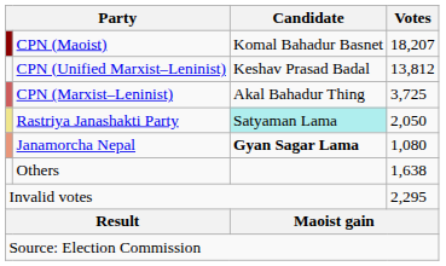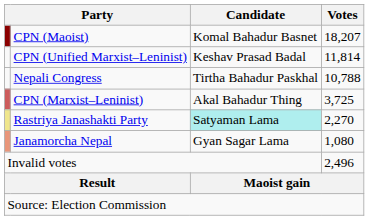CPN (Unified Marxist–Leninist) | Votes: 13,812 -> 11,814
+ row: Nepali Congress | Tirtha Bahadur Paskhal | 10,788
Rastriya Janashakti Party | Votes: 2,050 -> 2,270
Janamorcha Nepal | Candidate: bold -> normal
- row: Others | 1,638
Invalid votes | Votes: 2,295 -> 2,496
